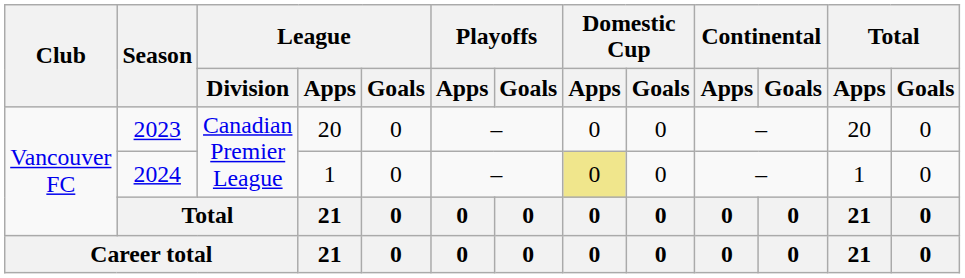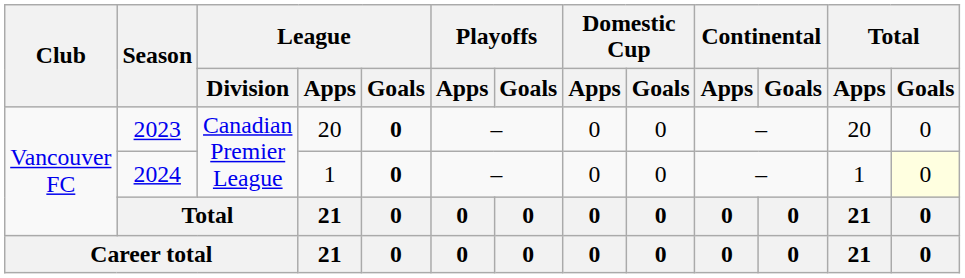2023 | League / Goals: normal -> bold
2024 | League / Goals: normal -> bold
2024 | Domestic Cup / Apps: khaki background -> no background
2024 | Total / Goals: no background -> lightyellow background
